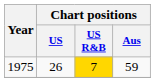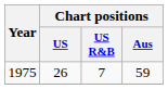1975 | Chart positions / US R&B: gold background -> no background
